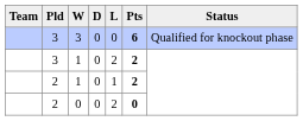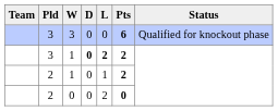3 / 1 | D: normal -> bold
3 / 1 | L: normal -> bold
